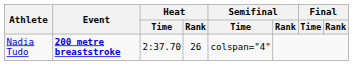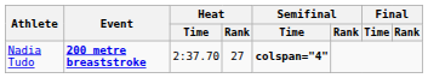Nadia Tudo | Heat / Rank: 26 -> 27
Nadia Tudo | Semifinal / Time: normal -> bold
